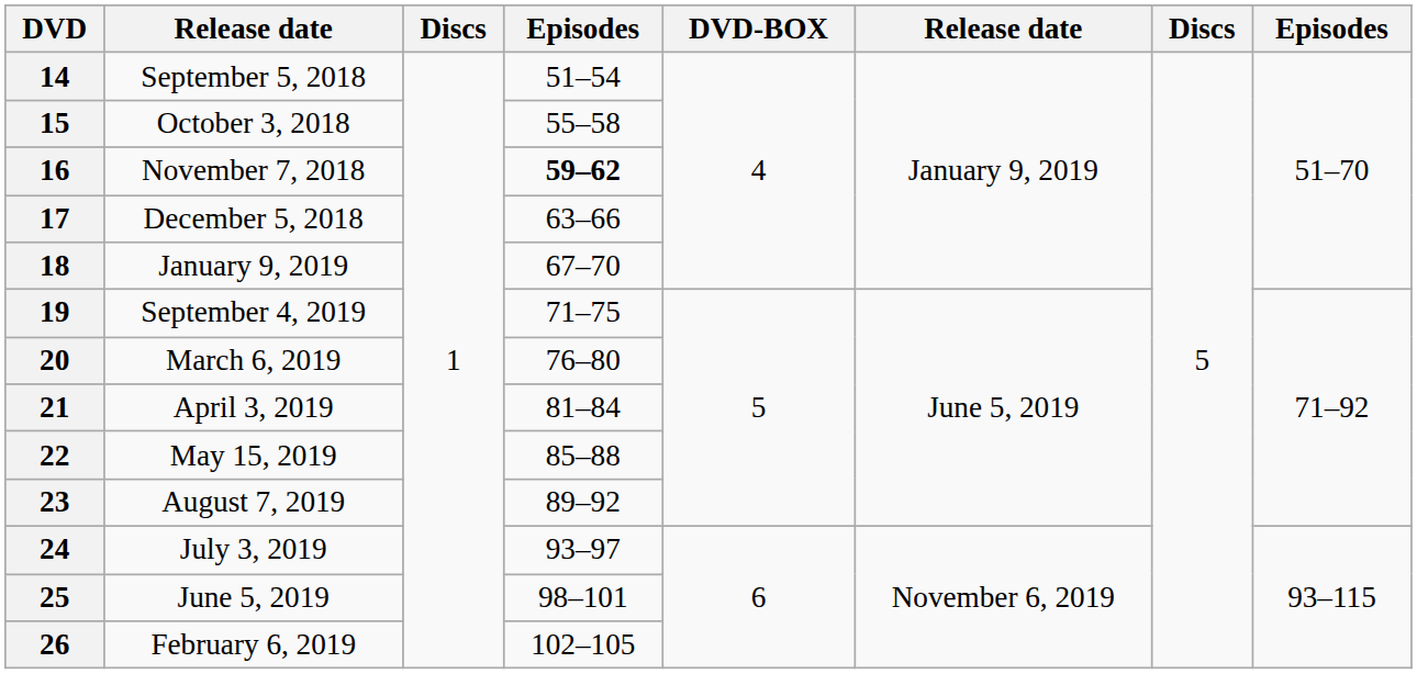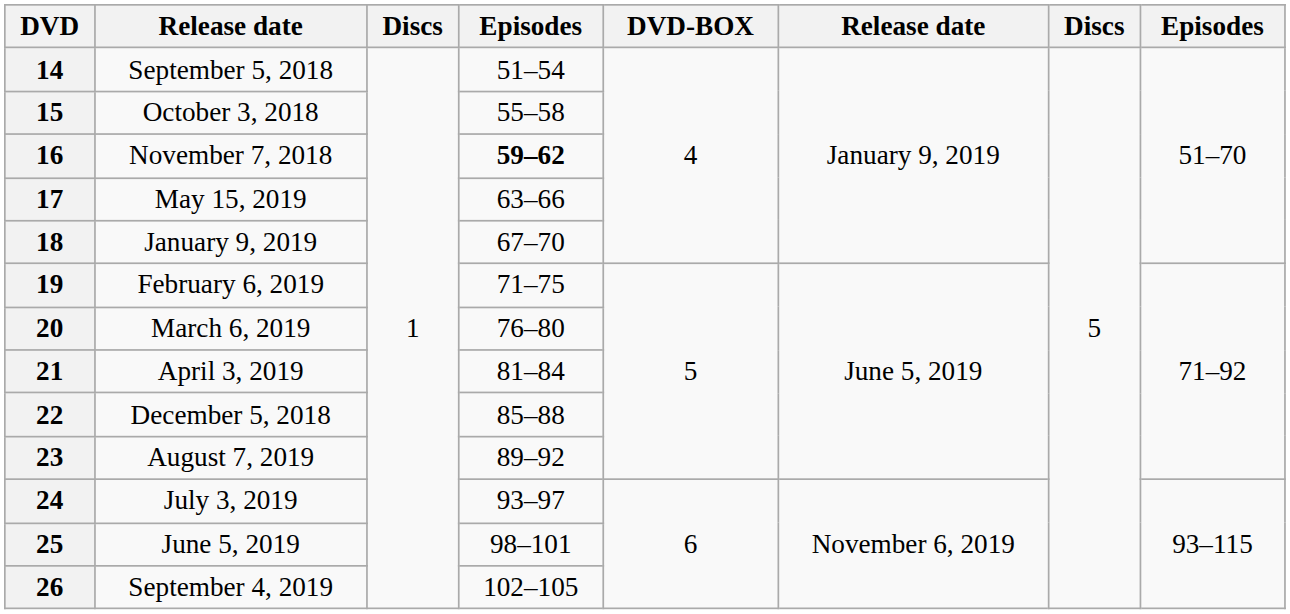17 | column 2: December 5, 2018 -> May 15, 2019
19 | column 2: September 4, 2019 -> February 6, 2019
22 | column 2: May 15, 2019 -> December 5, 2018
26 | column 2: February 6, 2019 -> September 4, 2019
